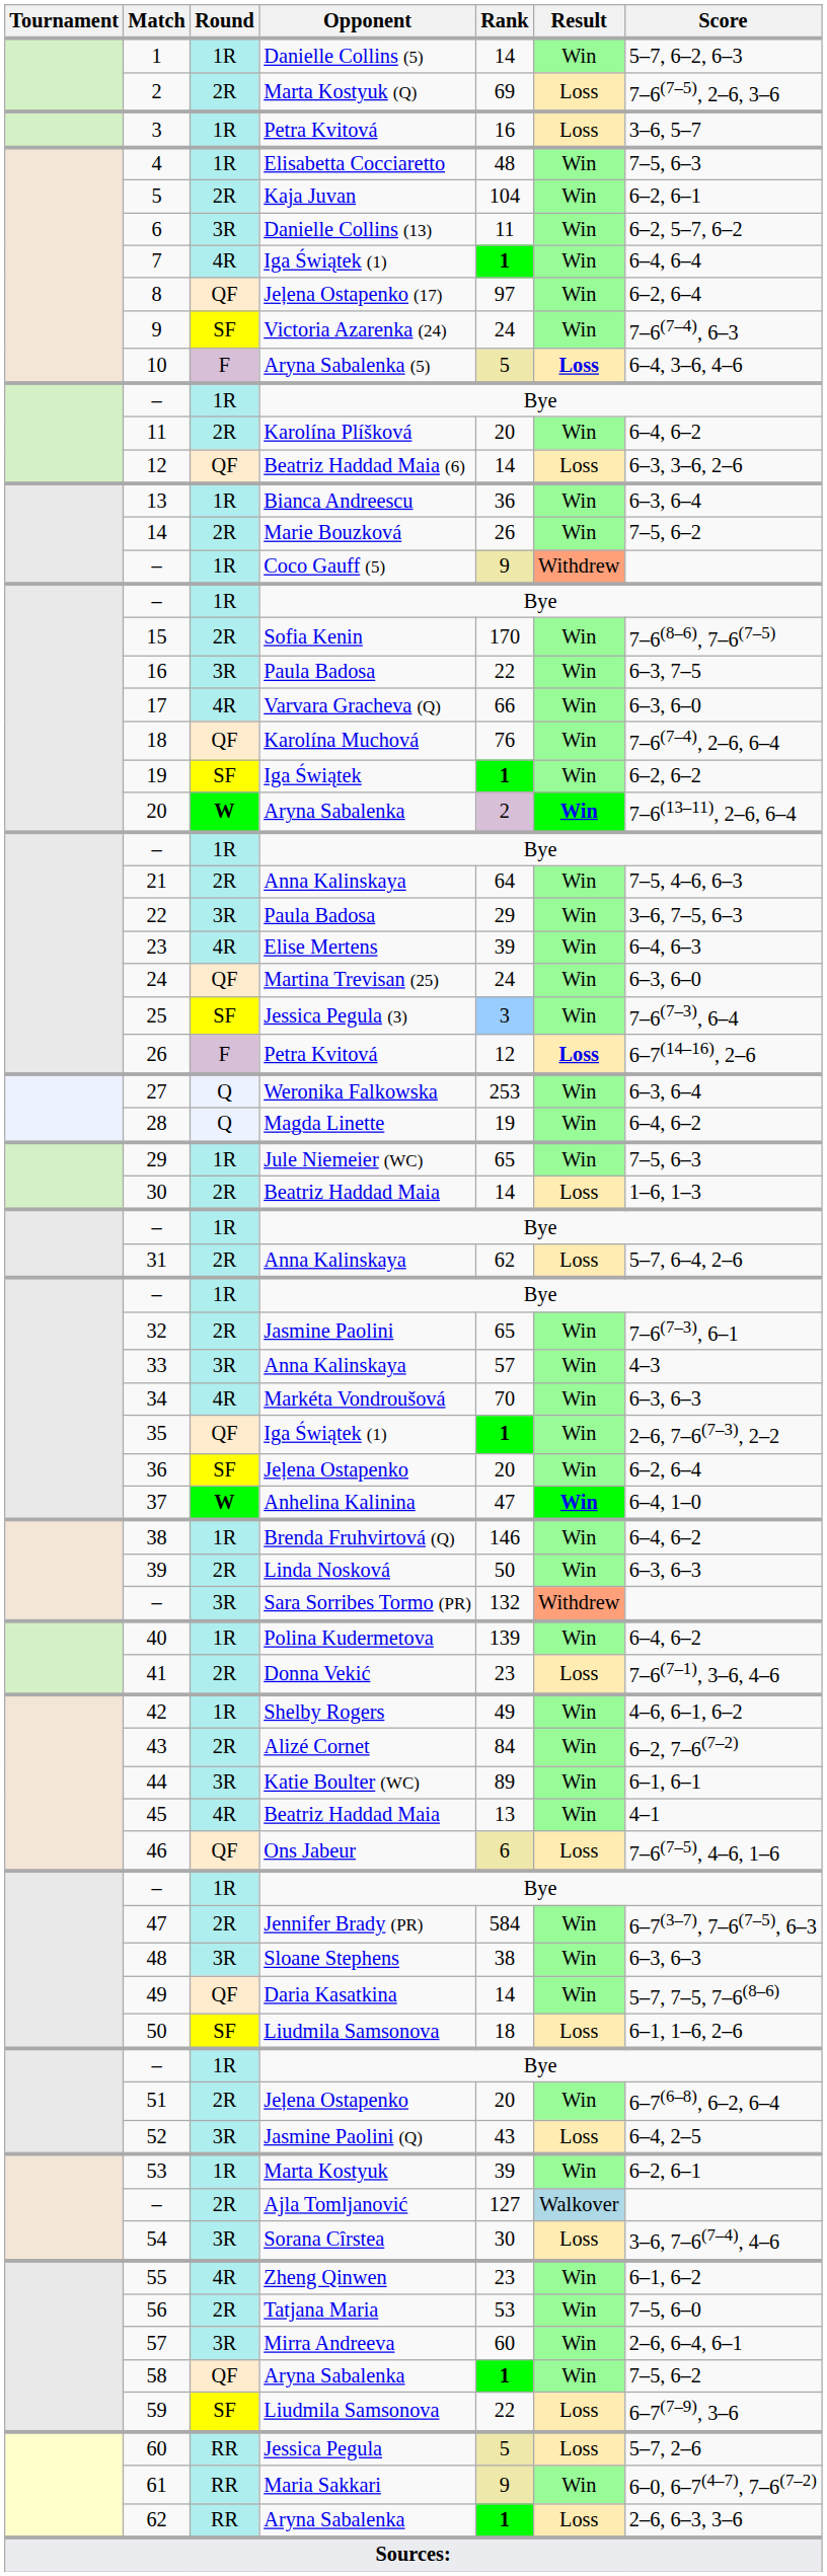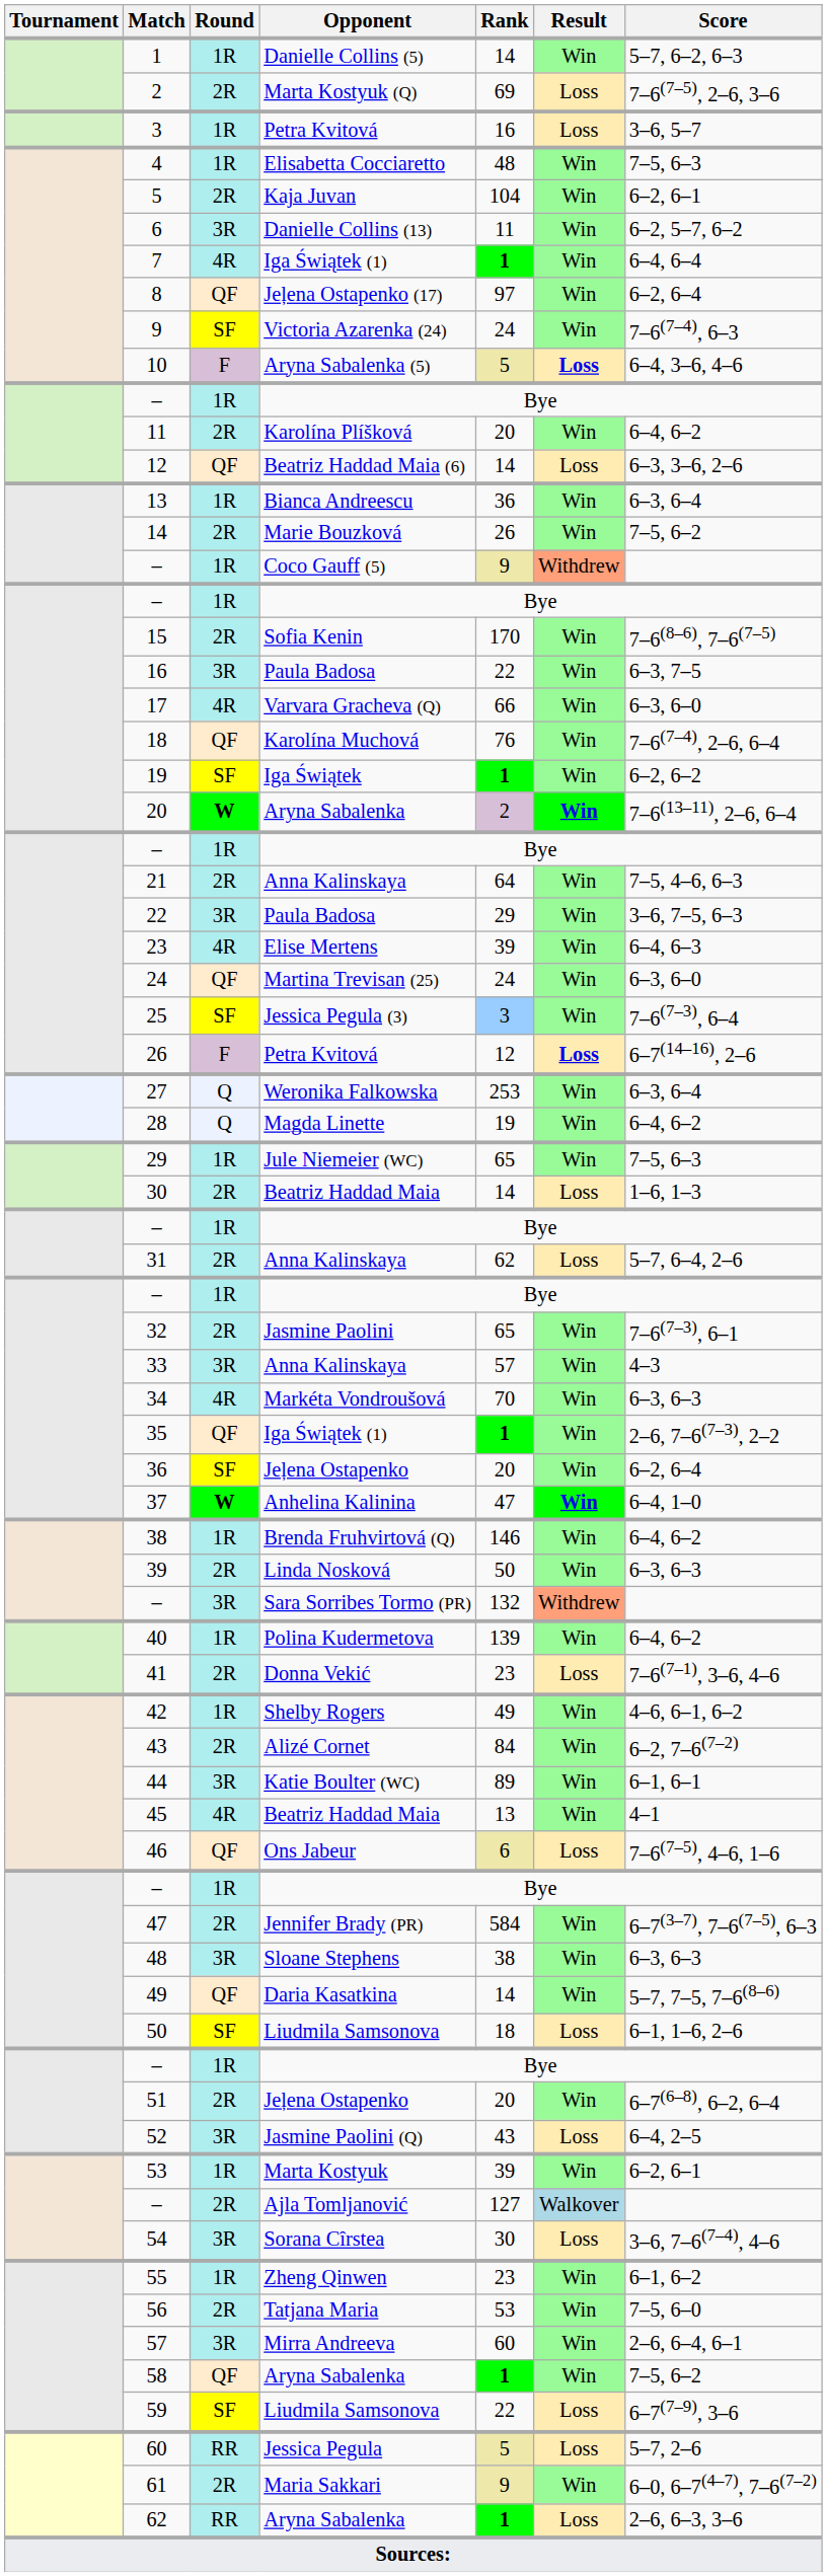55 | Round: 4R -> 1R
61 | Round: RR -> 2R
